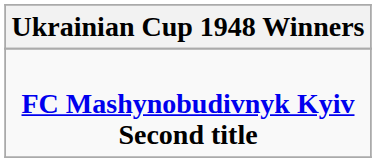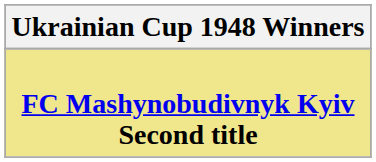row 2 | column 1: no background -> khaki background
